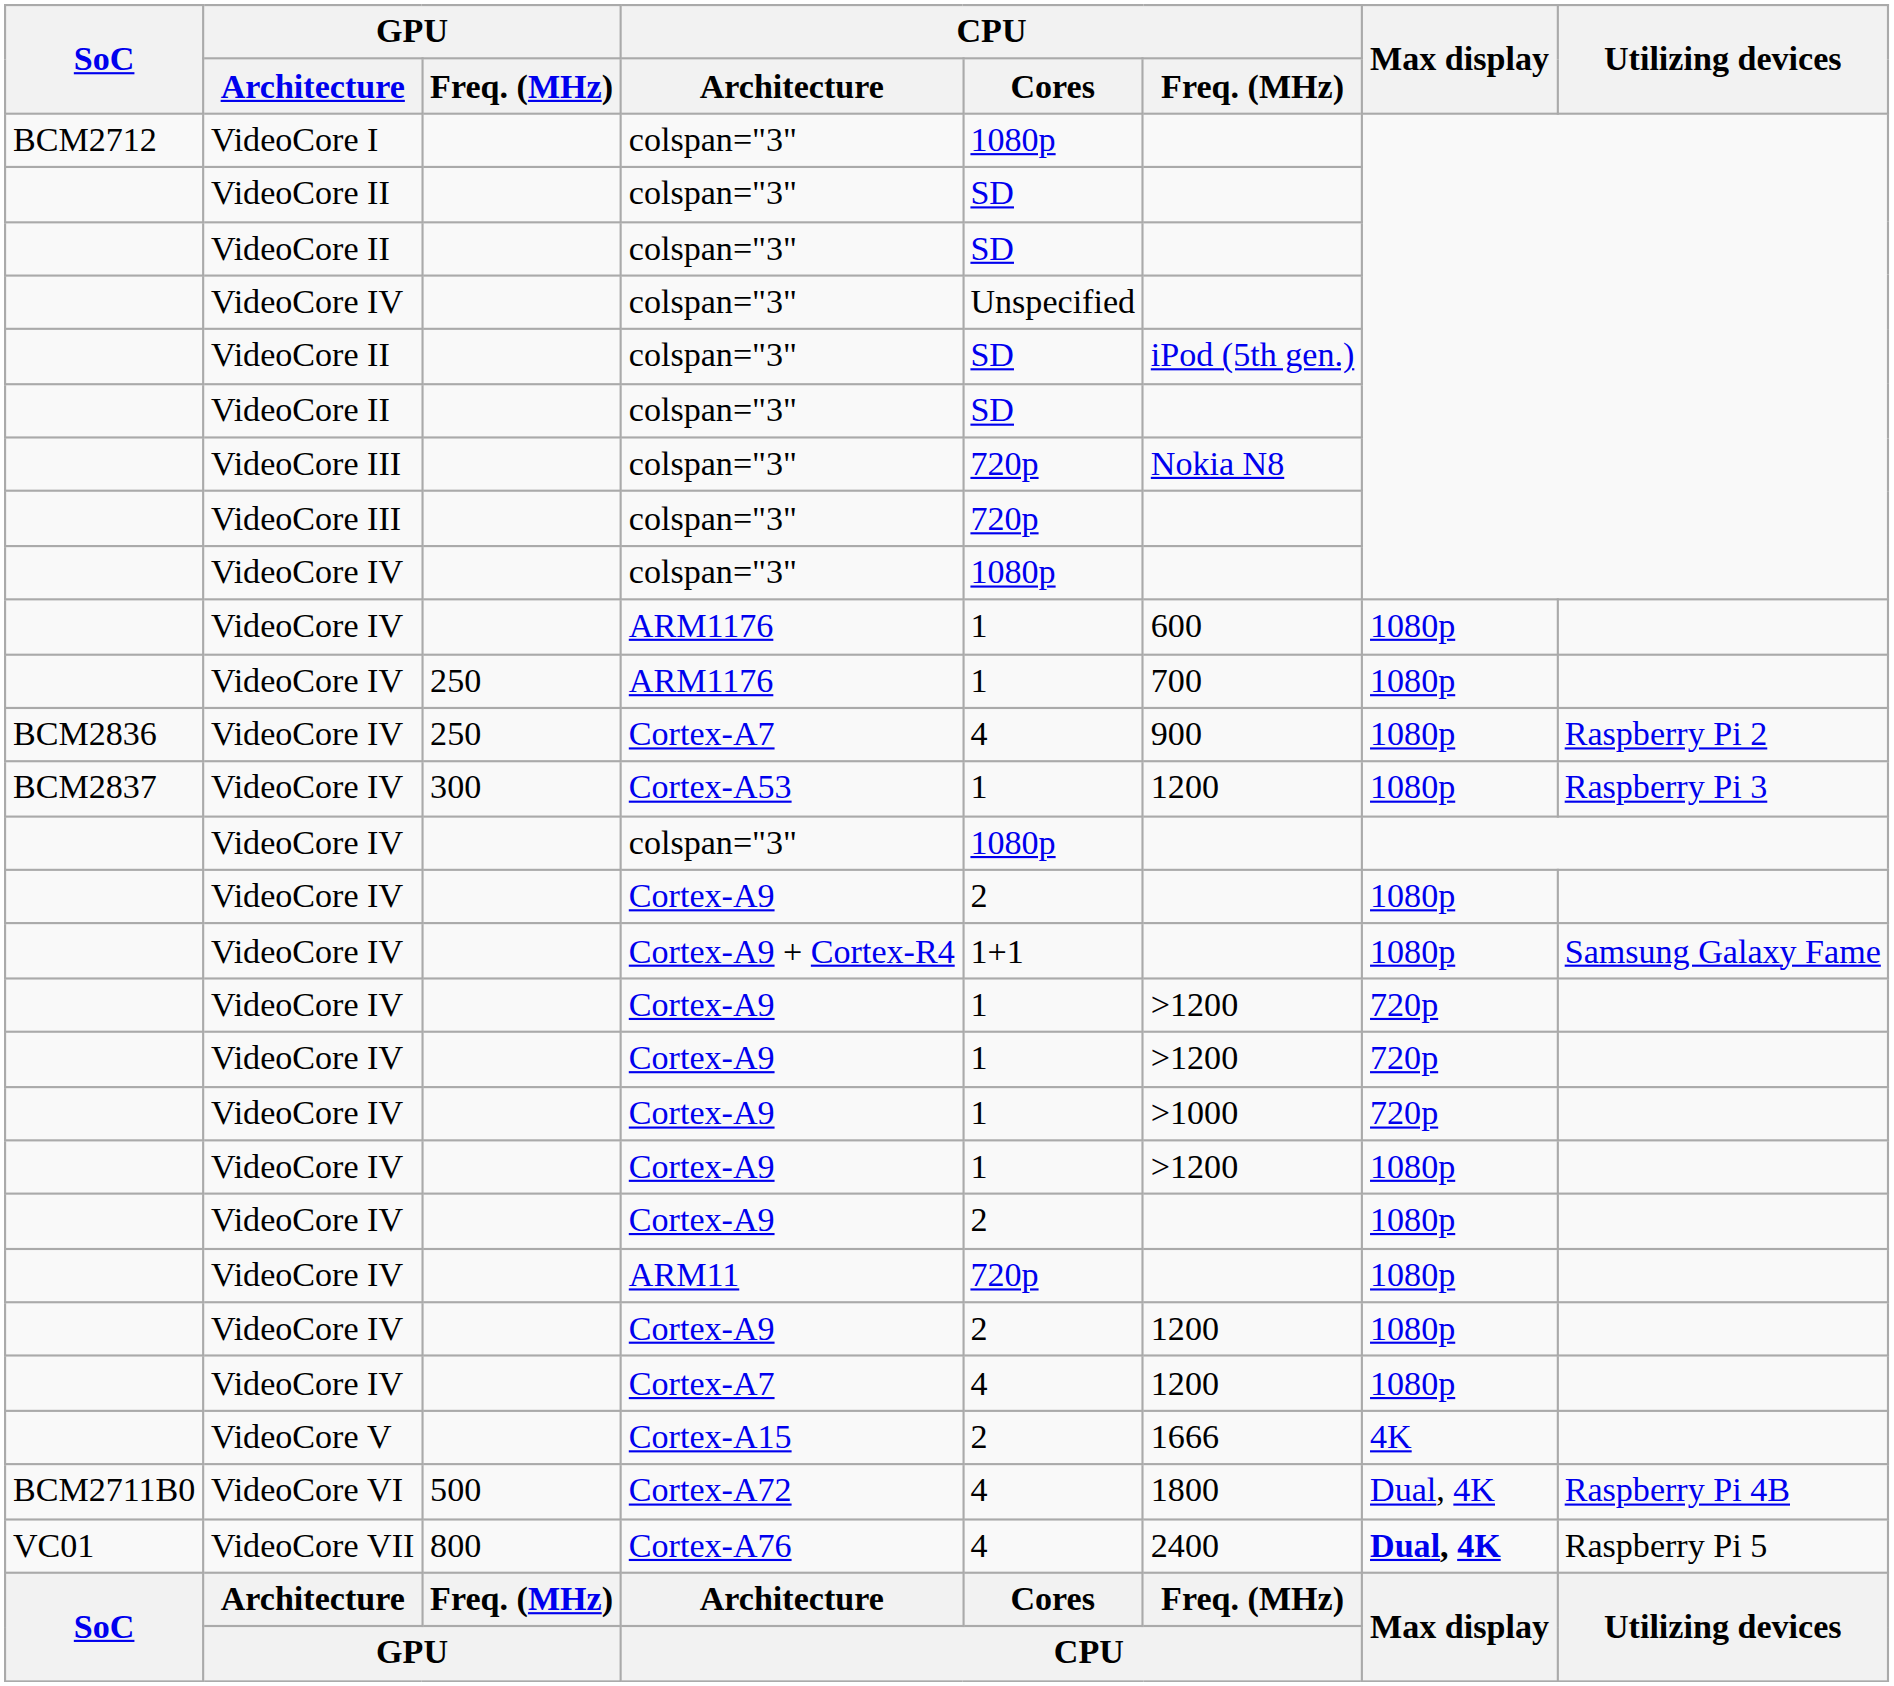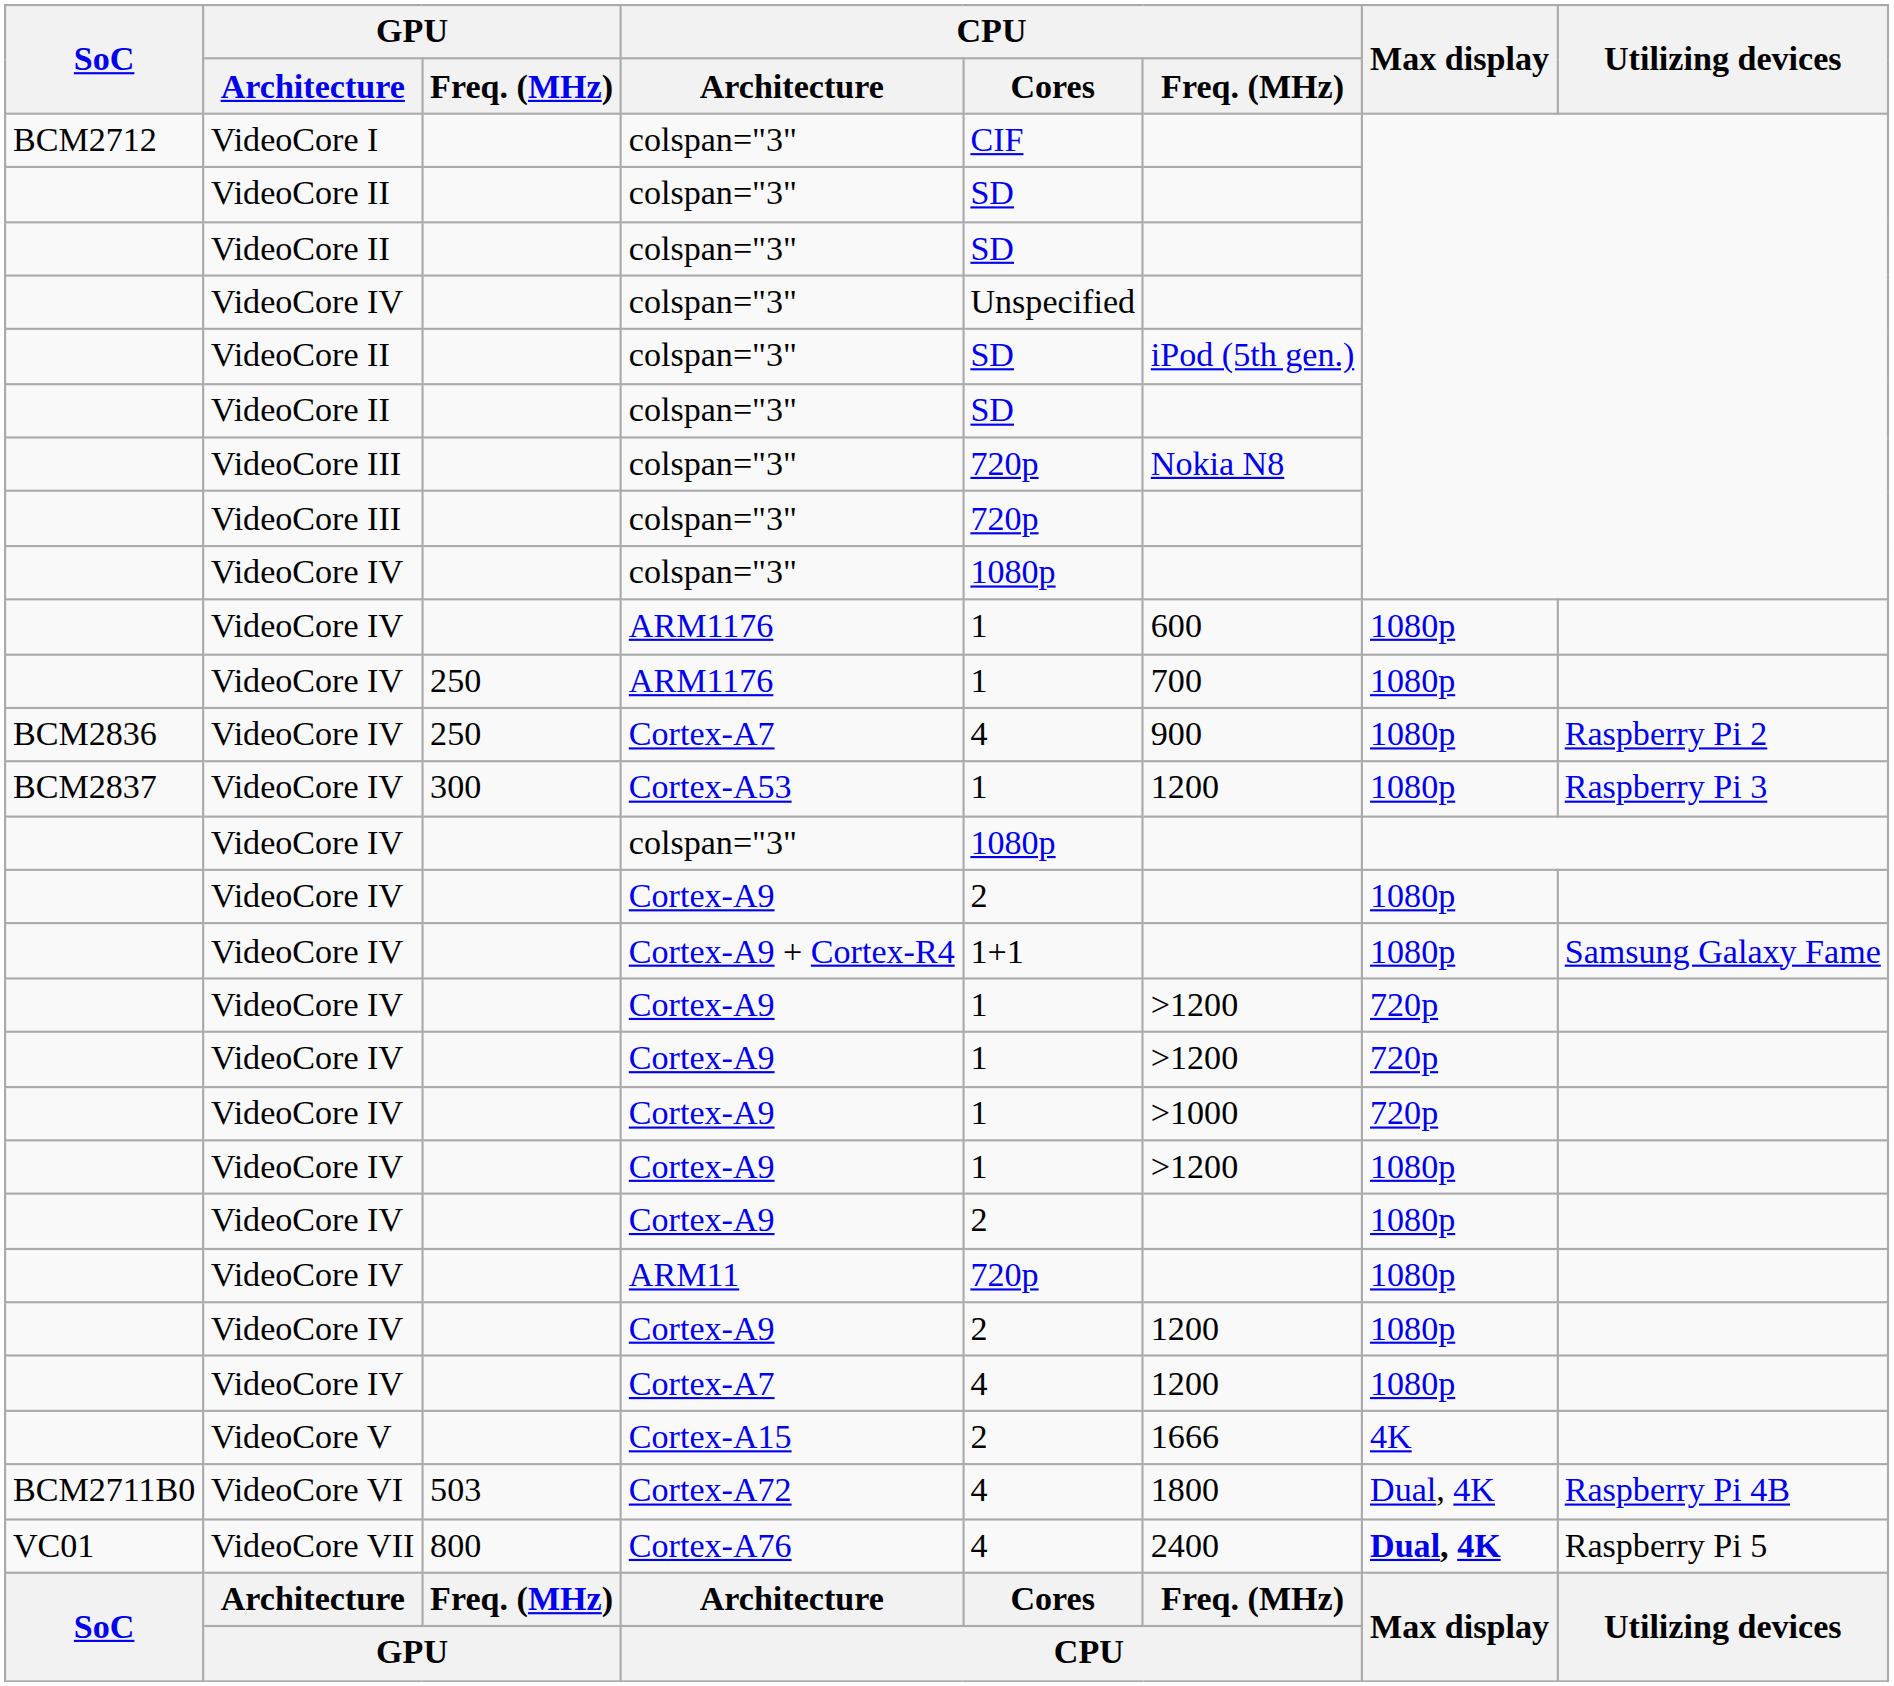VideoCore I / colspan="3" | CPU / Cores: 1080p -> CIF
Cortex-A72 | GPU / Freq. (MHz): 500 -> 503
